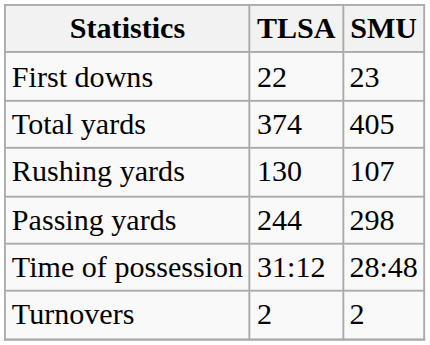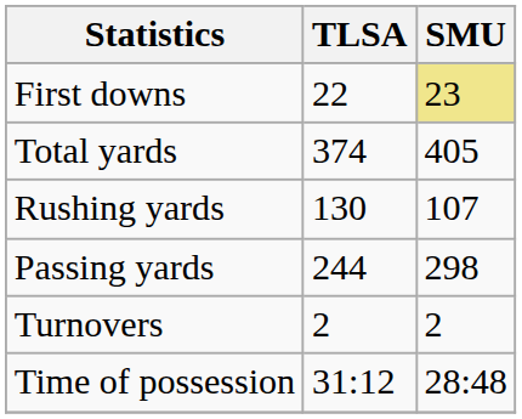First downs | SMU: no background -> khaki background
rows swapped: Turnovers <-> Time of possession
